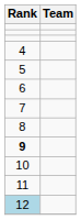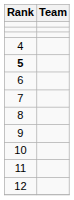row 6 | Rank: normal -> bold
row 10 | Rank: bold -> normal
row 13 | Rank: lightblue background -> no background
